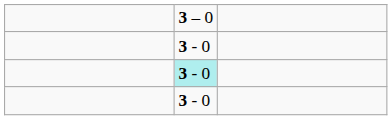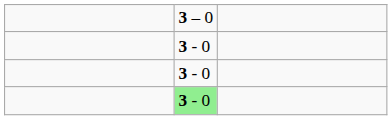row 3 | column 2: paleturquoise background -> no background
row 4 | column 2: no background -> lightgreen background
